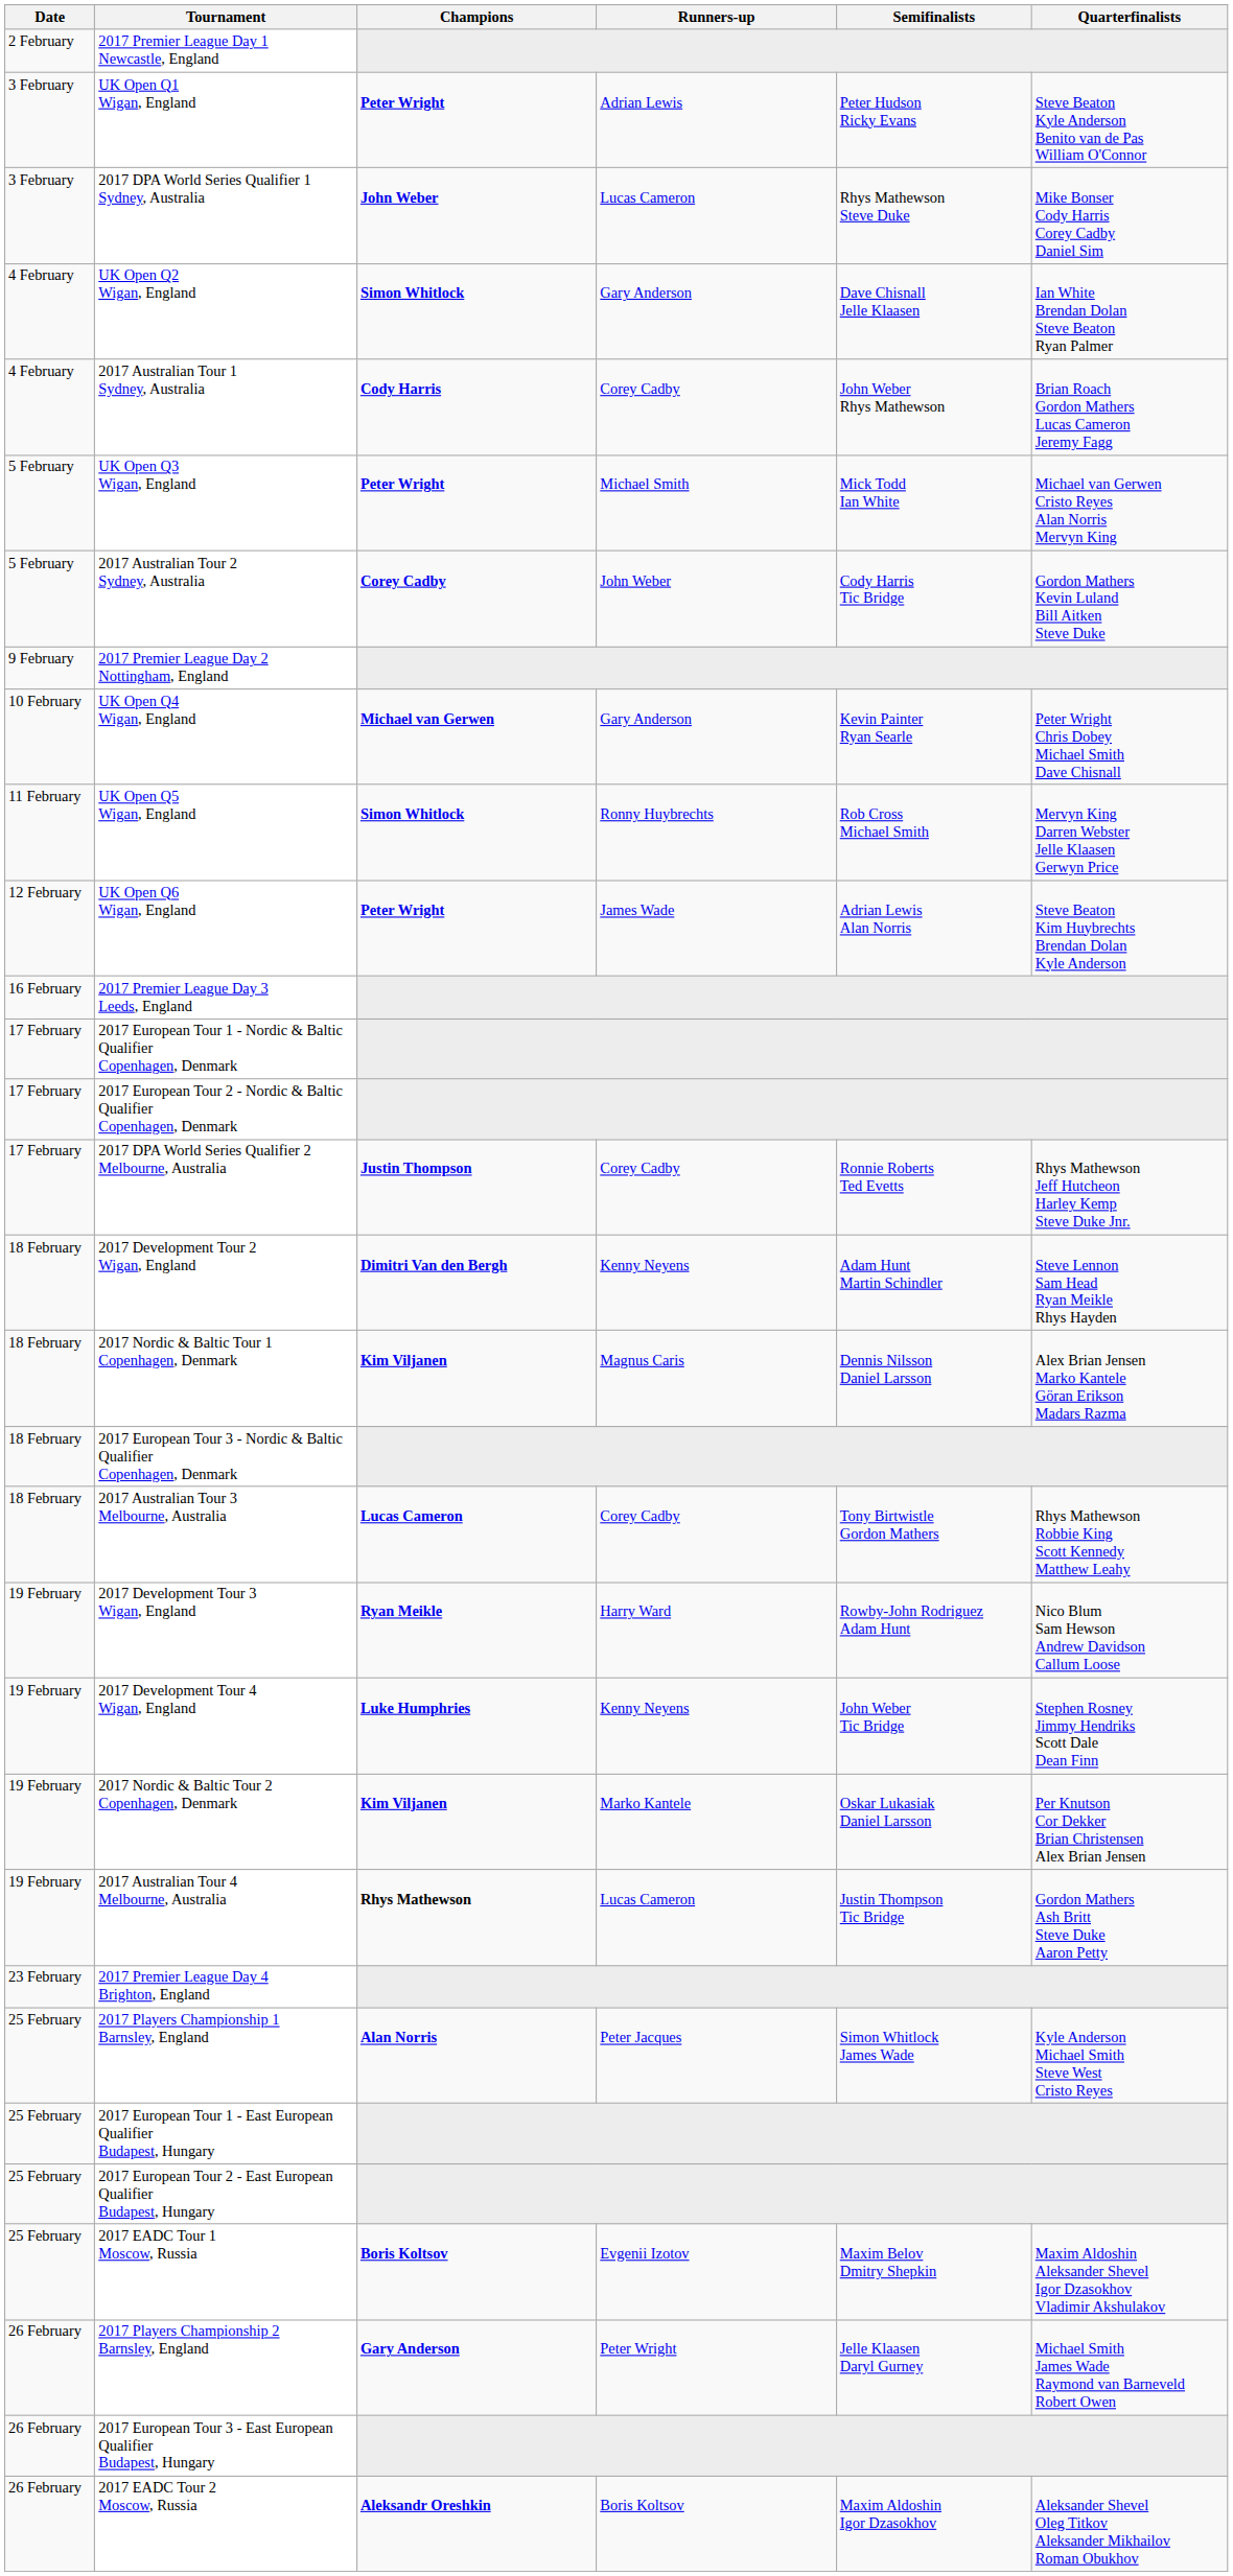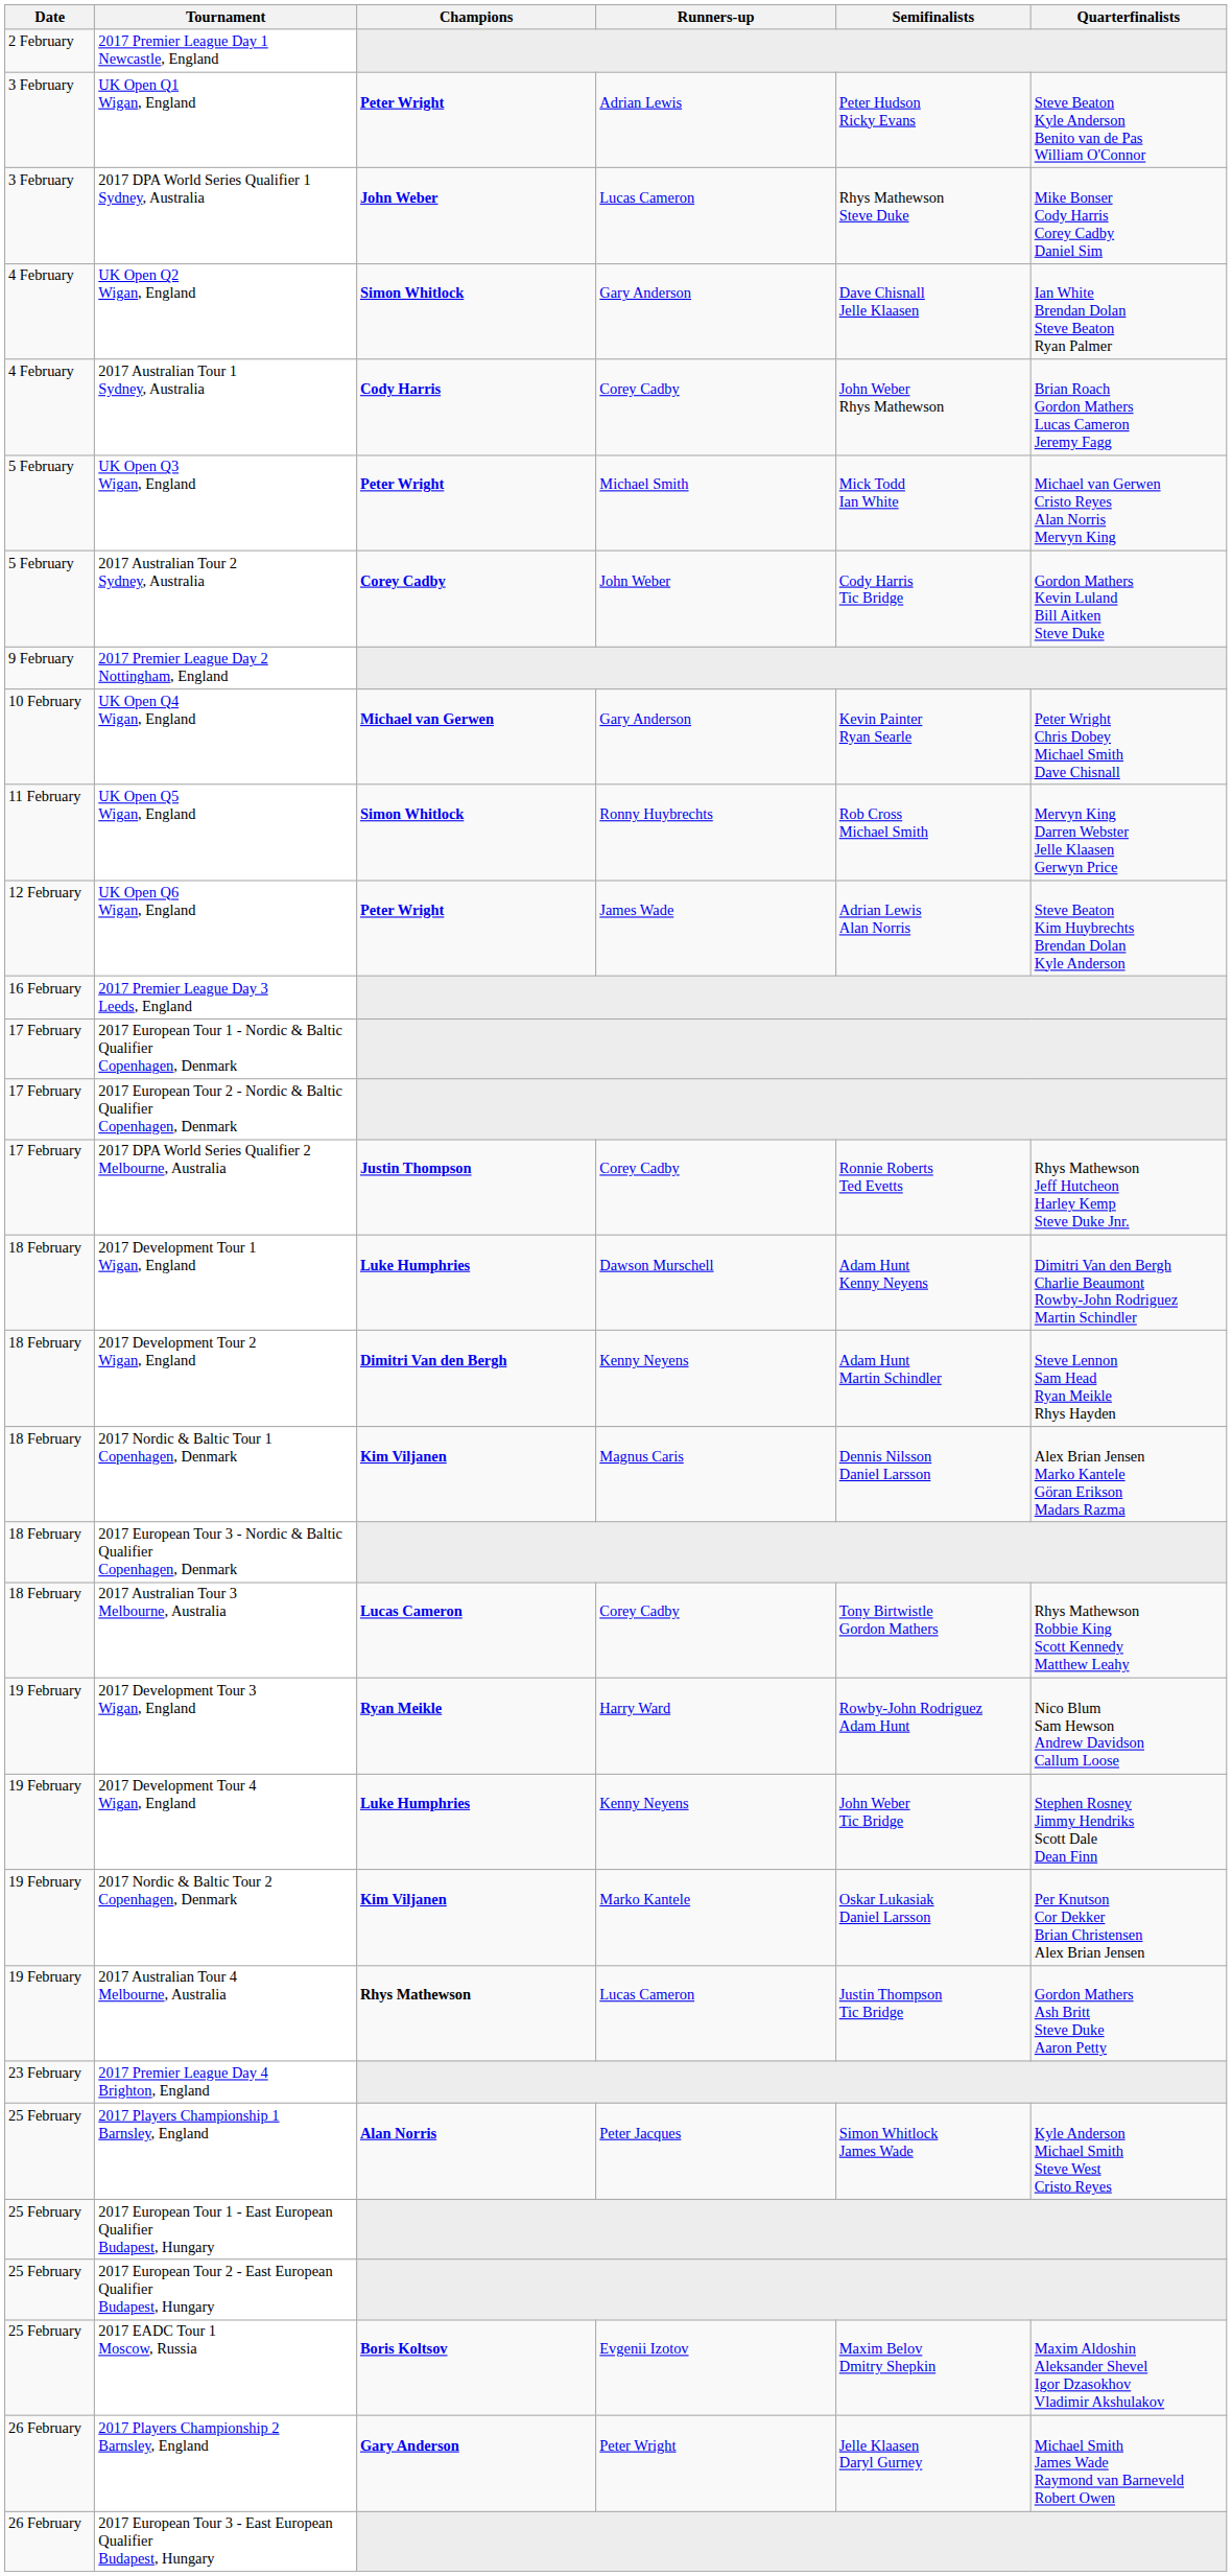+ row: 18 February | 2017 Development Tour 1 Wigan, England | Luke Humphries | Dawson Murschell | Adam Hunt Kenny Neyens | Dimitri Van den Bergh Charlie Beaumont Rowby-John Rodriguez Martin Schindler
- row: 26 February | 2017 EADC Tour 2 Moscow, Russia | Aleksandr Oreshkin | Boris Koltsov | Maxim Aldoshin Igor Dzasokhov | Aleksander Shevel Oleg Titkov Aleksander Mikhailov Roman Obukhov
